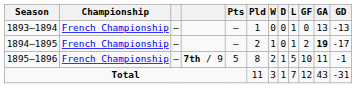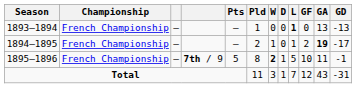1893–1894 | L: normal -> bold
1895–1896 | W: normal -> bold
